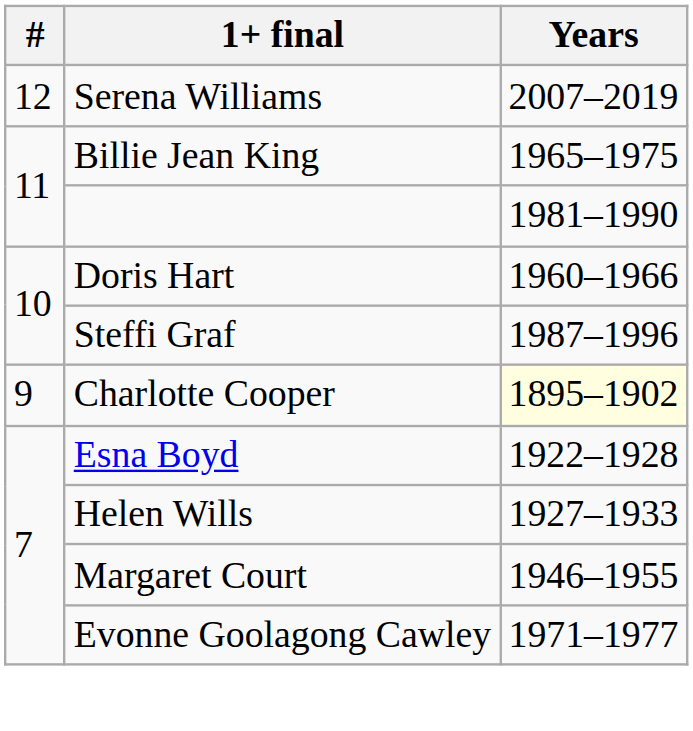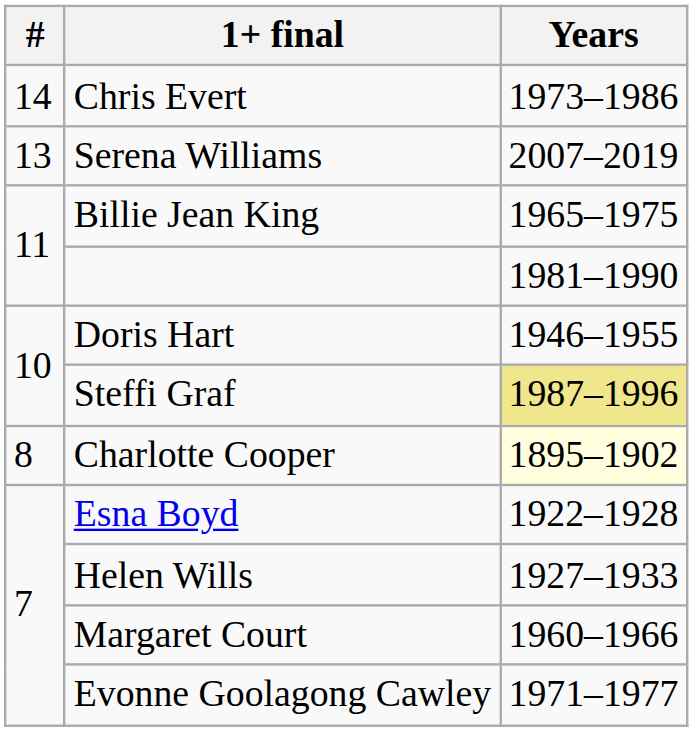+ row: 14 | Chris Evert | 1973–1986
Serena Williams | #: 12 -> 13
Doris Hart | Years: 1960–1966 -> 1946–1955
Steffi Graf | Years: no background -> khaki background
Charlotte Cooper | #: 9 -> 8
Margaret Court | Years: 1946–1955 -> 1960–1966
